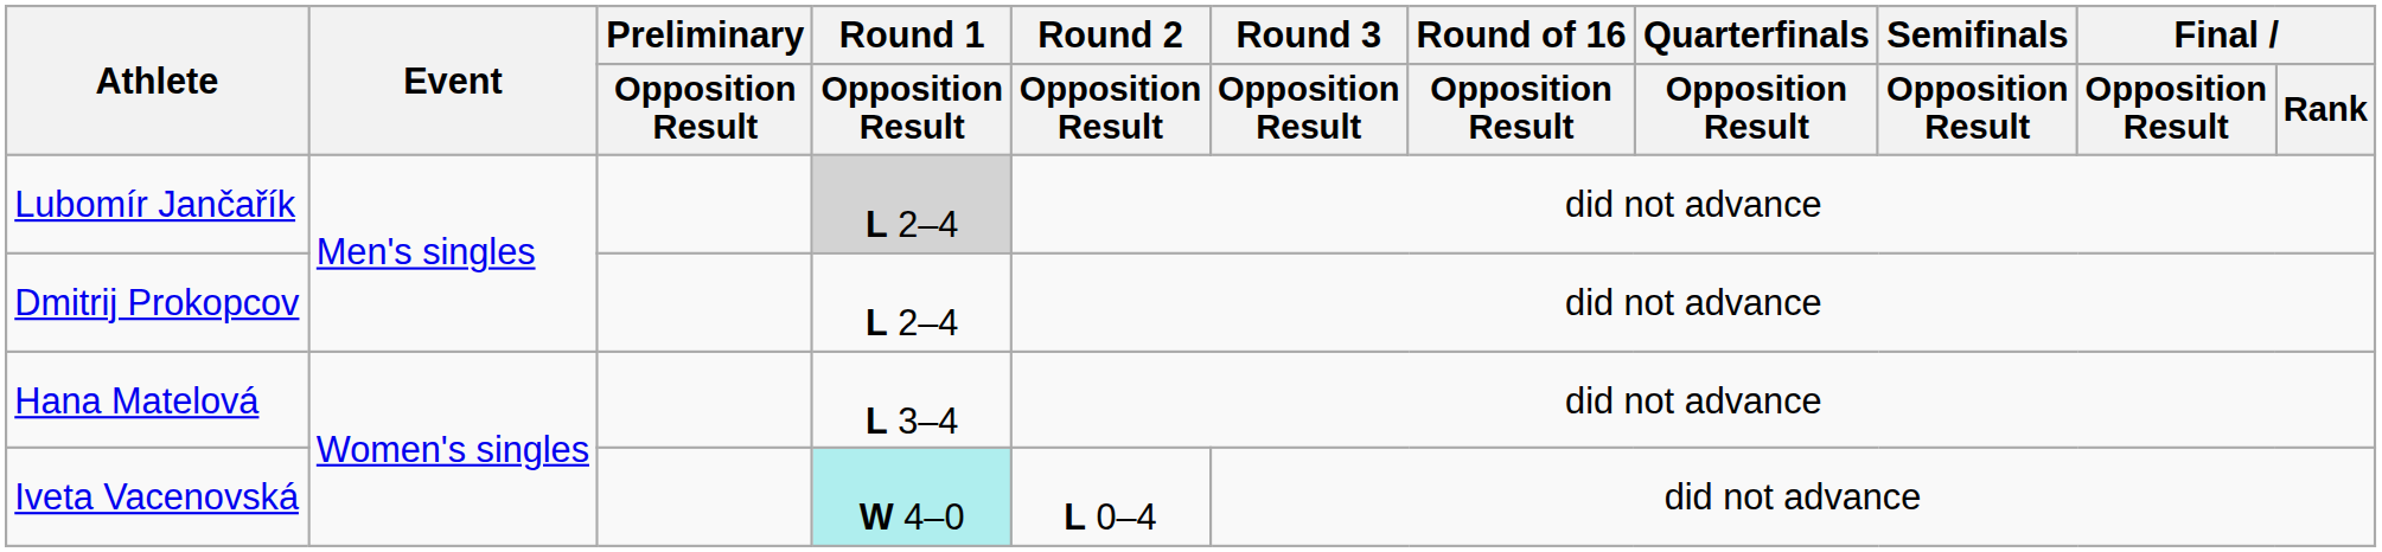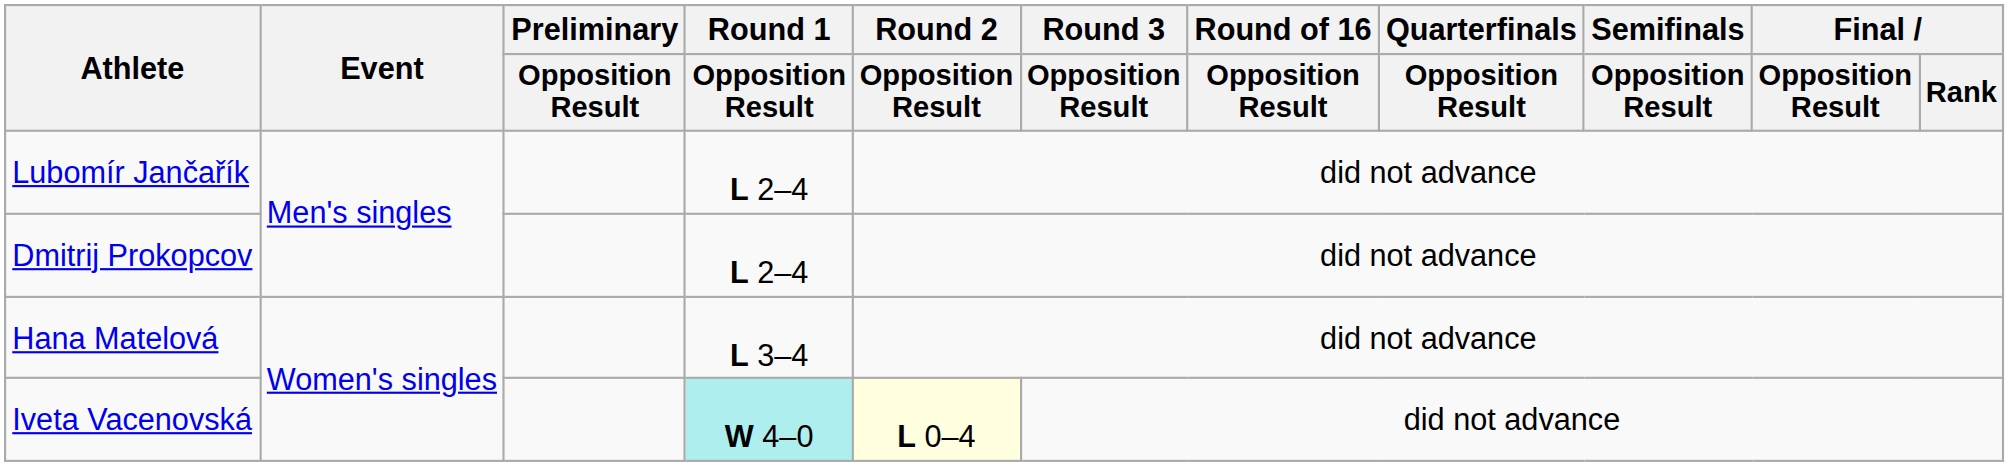Lubomír Jančařík | Round 1 / Opposition Result: lightgrey background -> no background
Iveta Vacenovská | Round 2 / Opposition Result: no background -> lightyellow background
